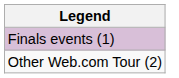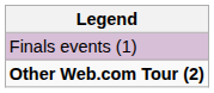row 3 | column 1: normal -> bold
